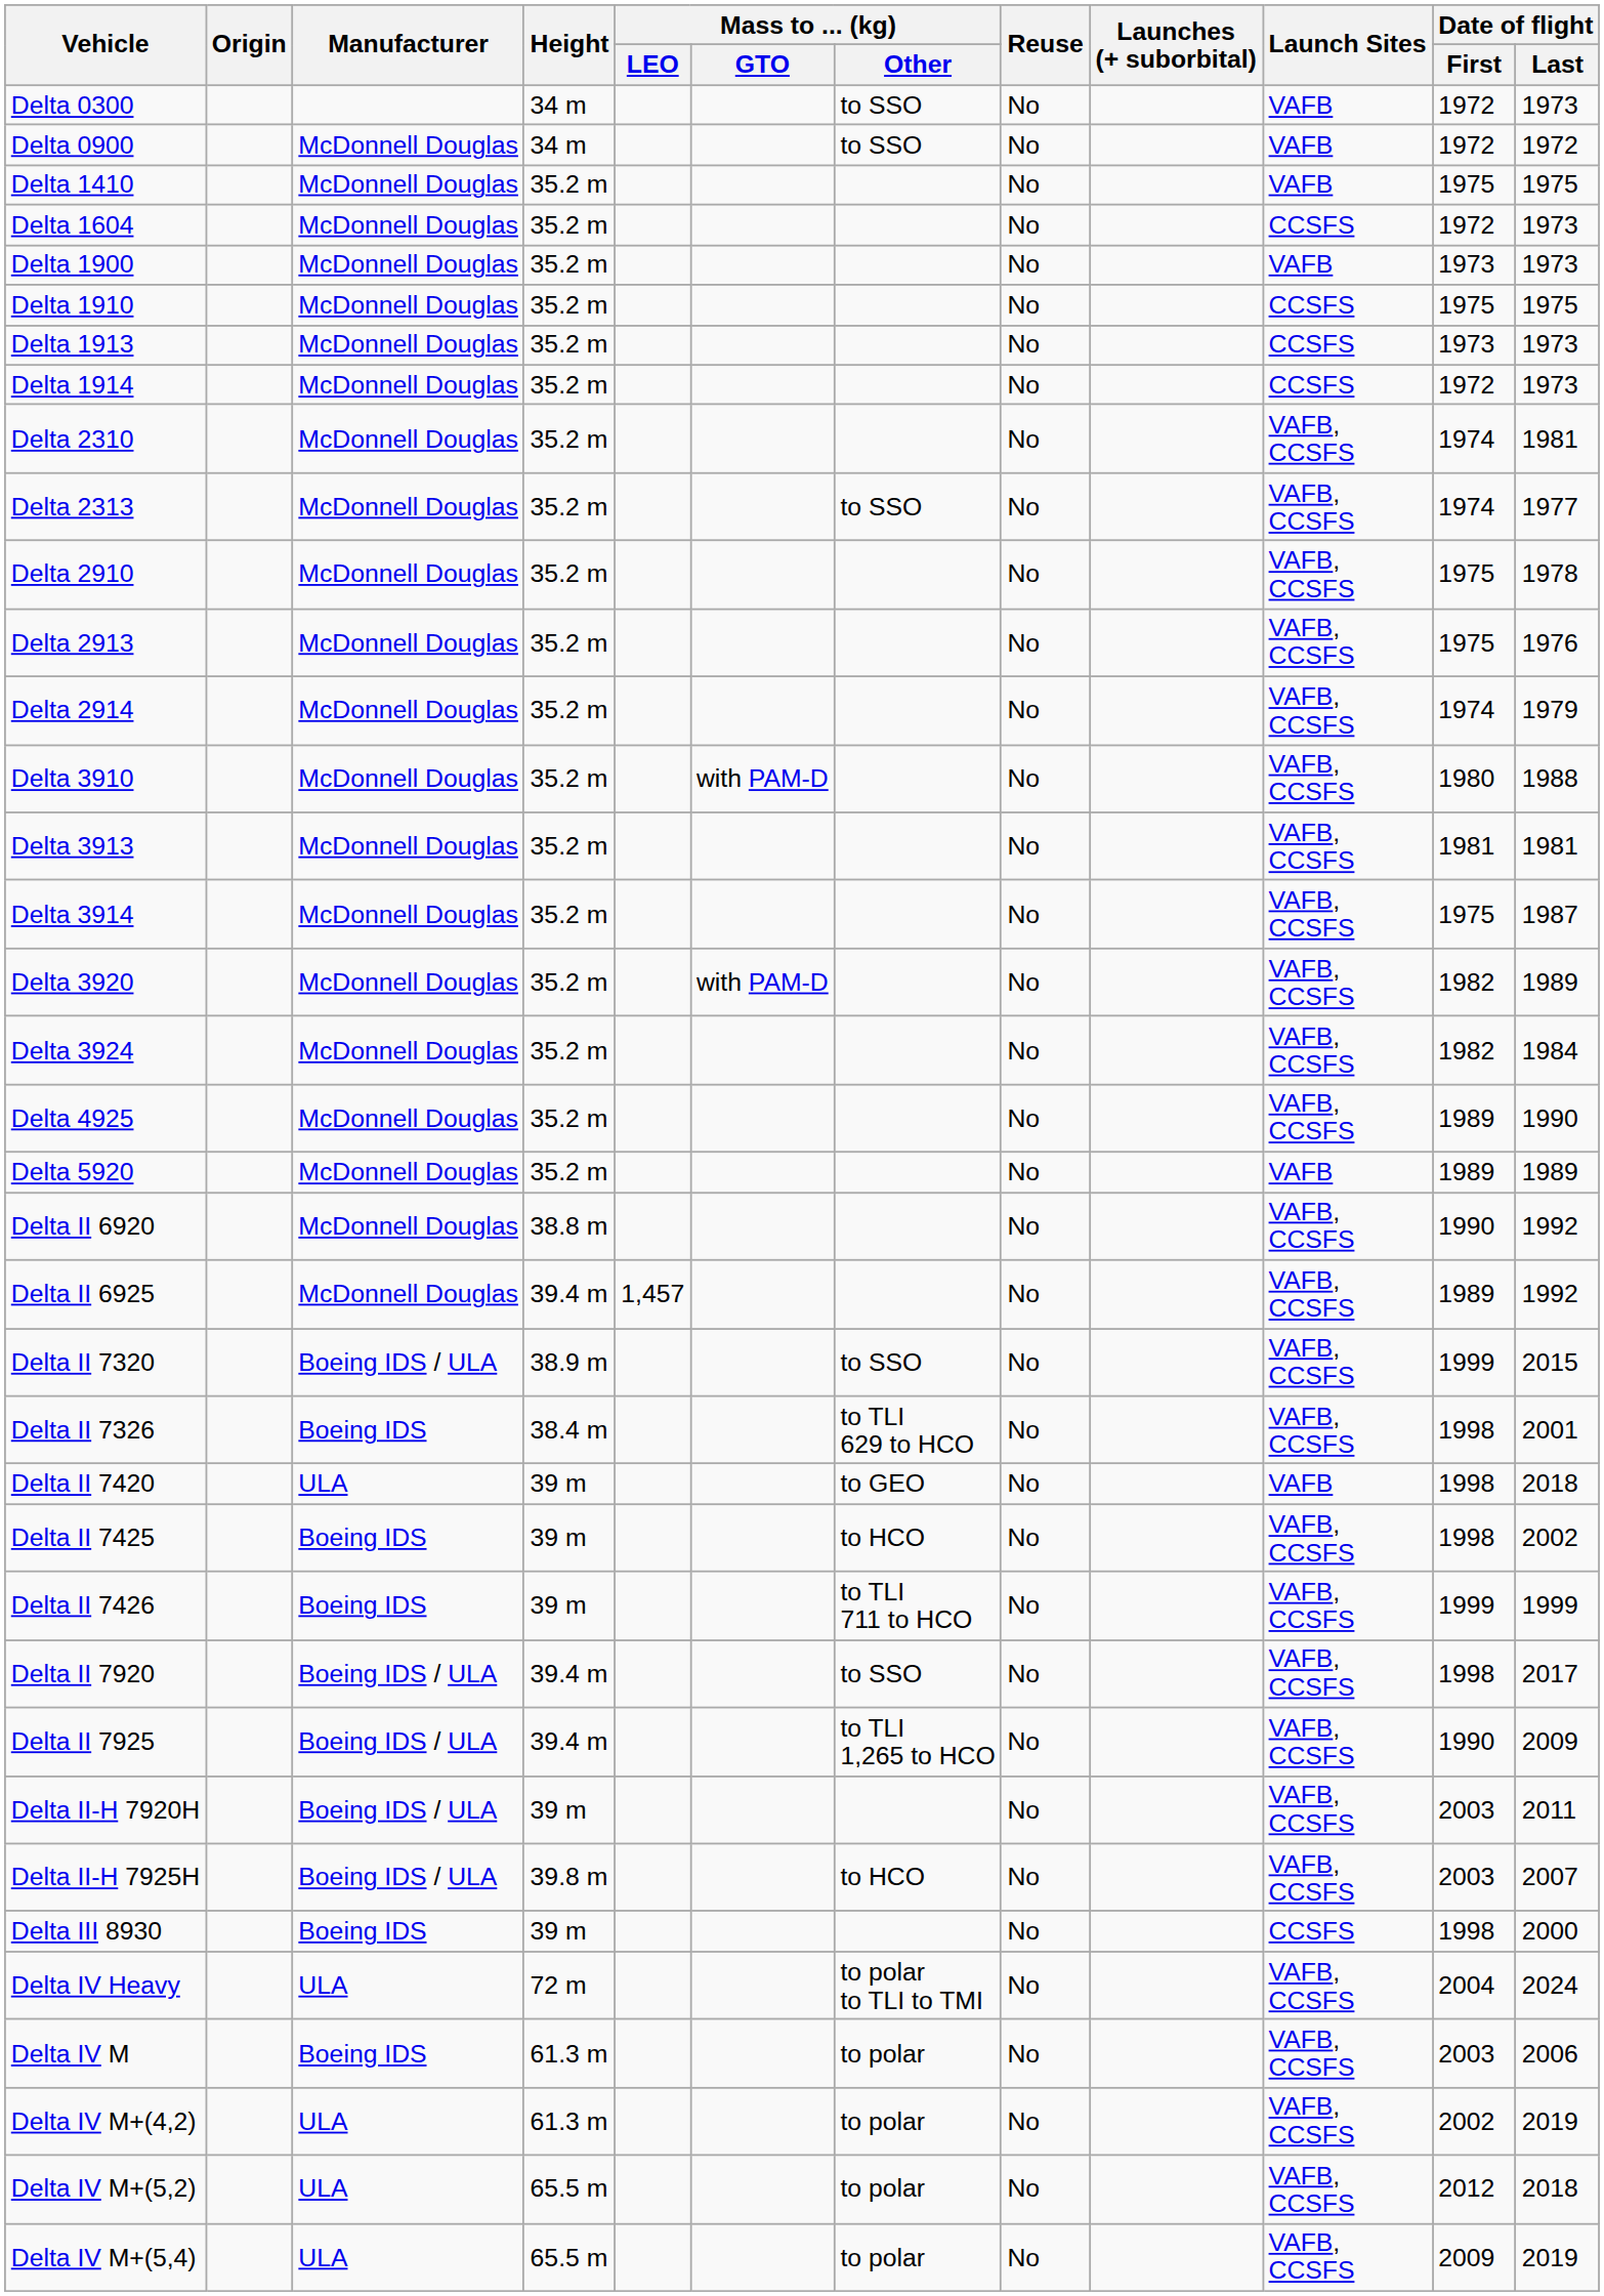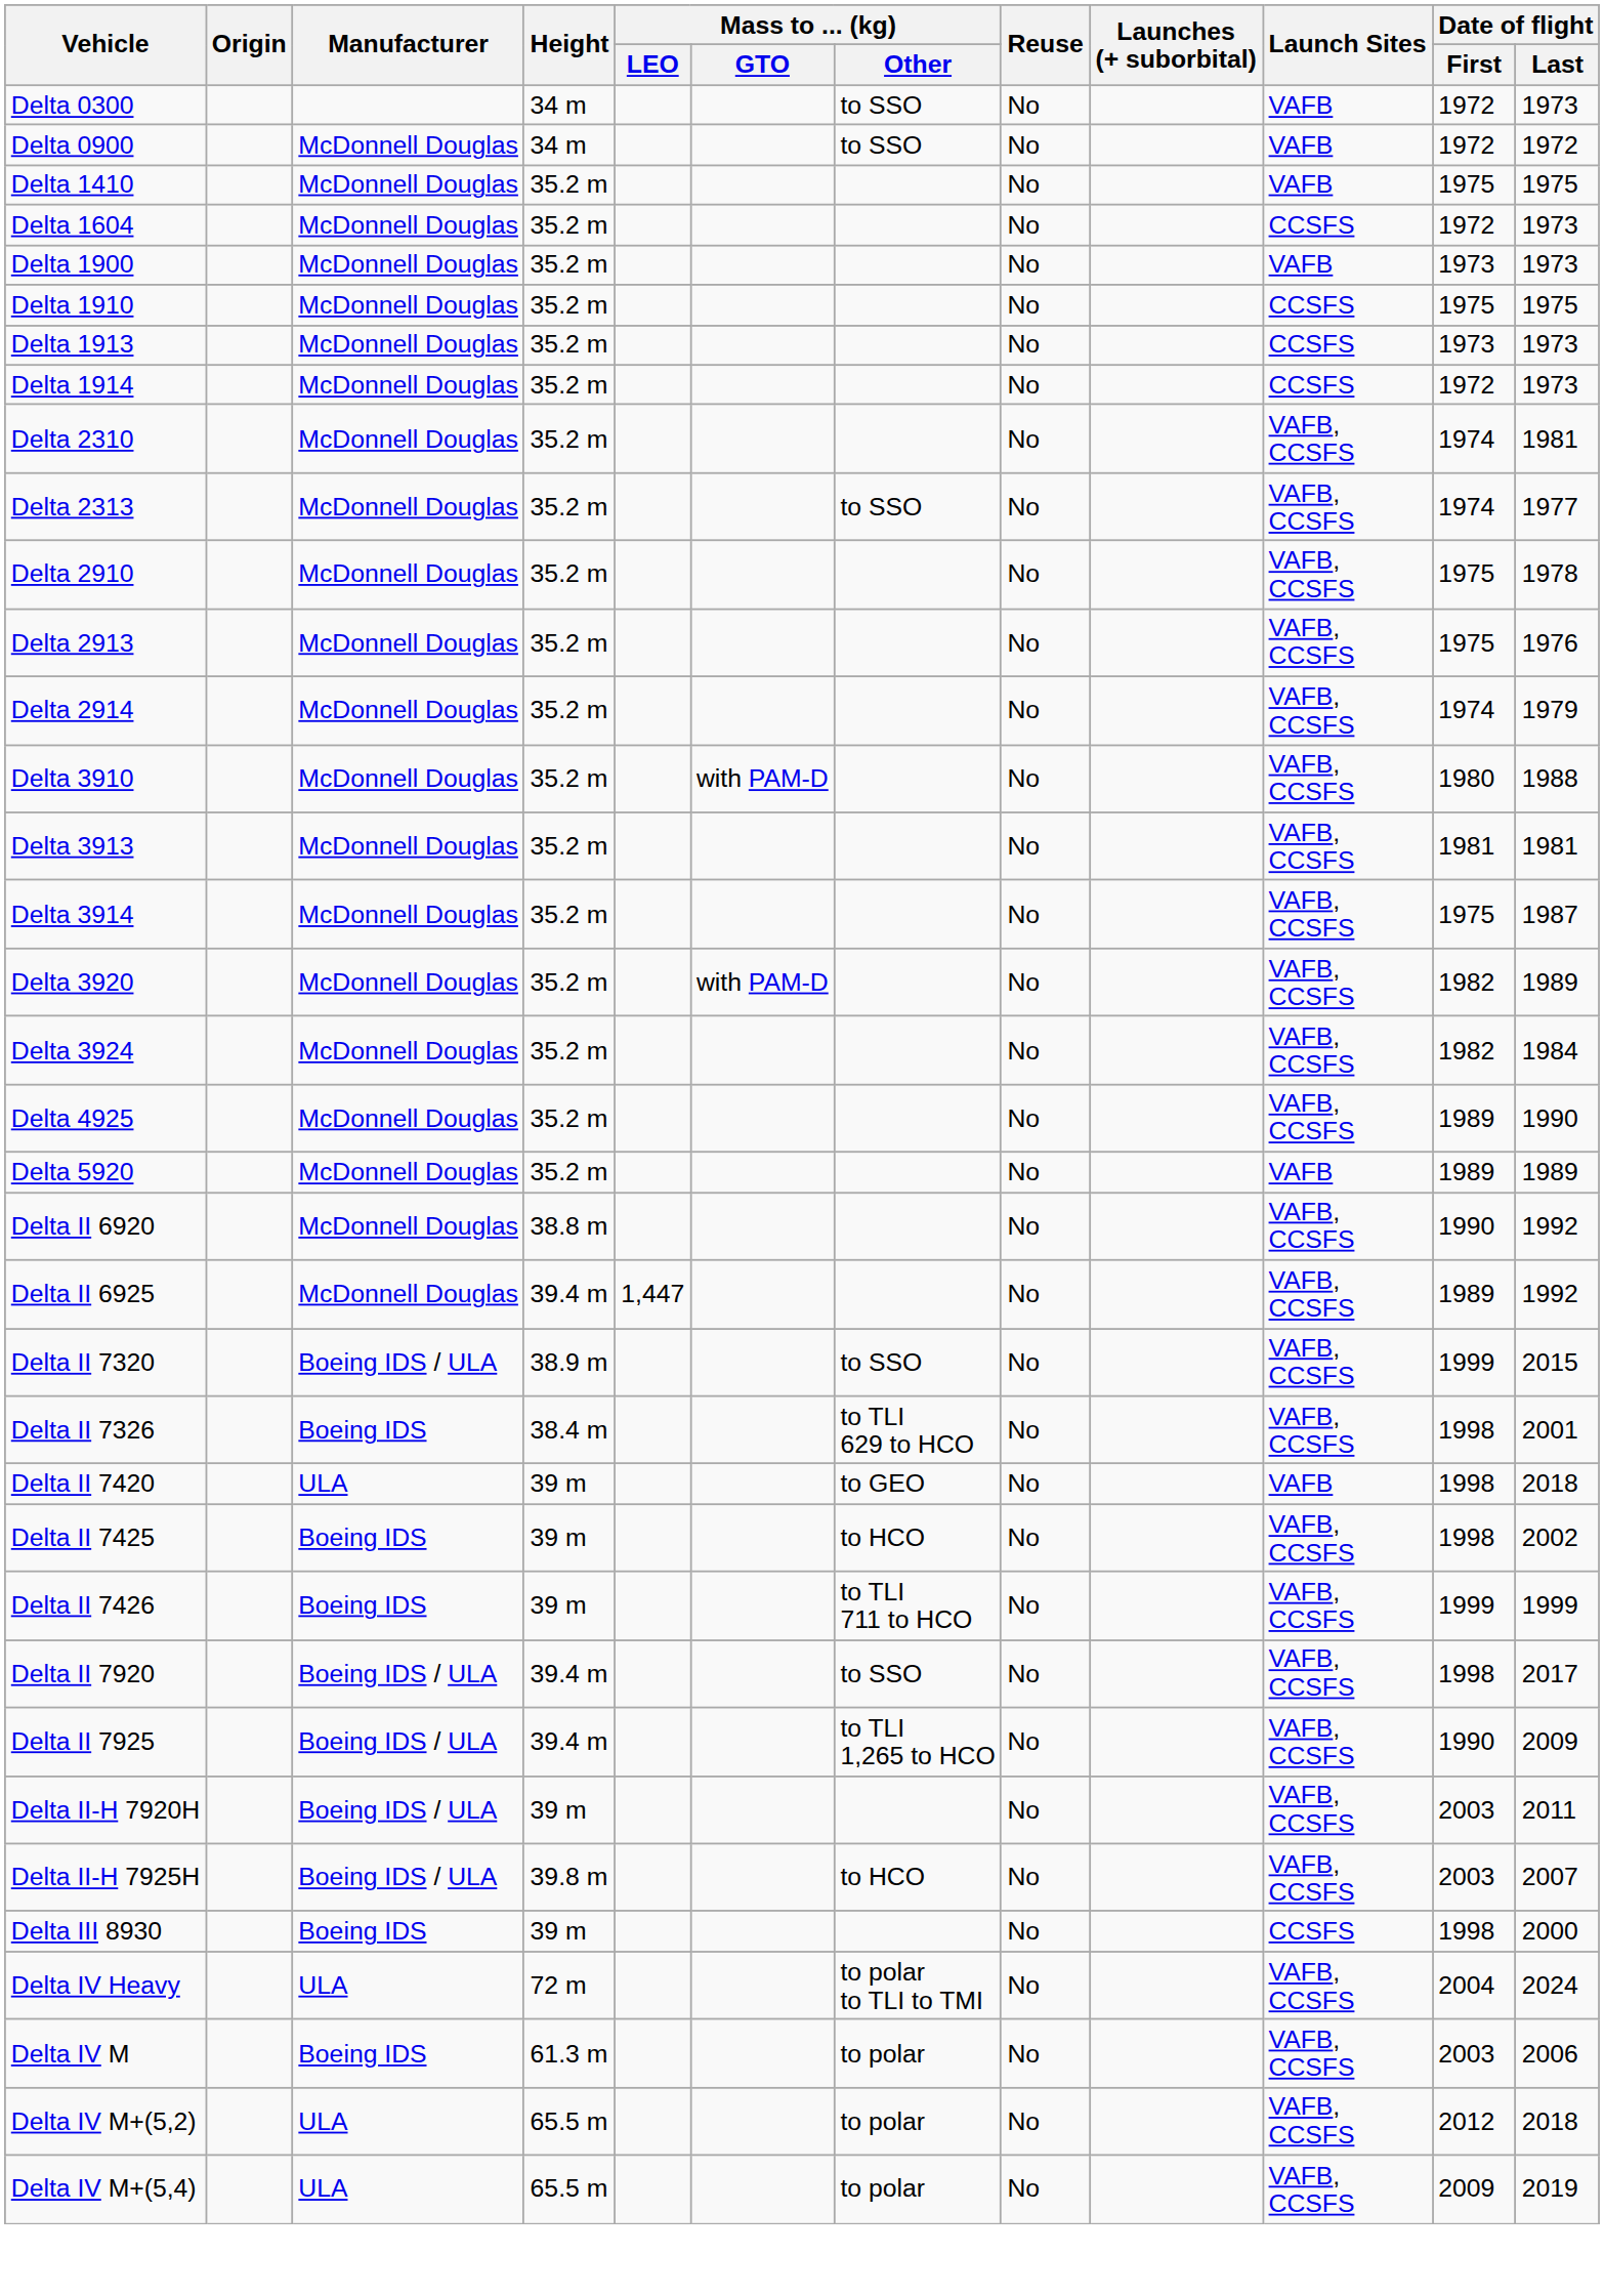Delta II 6925 | Mass to ... (kg) / LEO: 1,457 -> 1,447
- row: Delta IV M+(4,2) | ULA | 61.3 m | to polar | No | VAFB, CCSFS | 2002 | 2019
